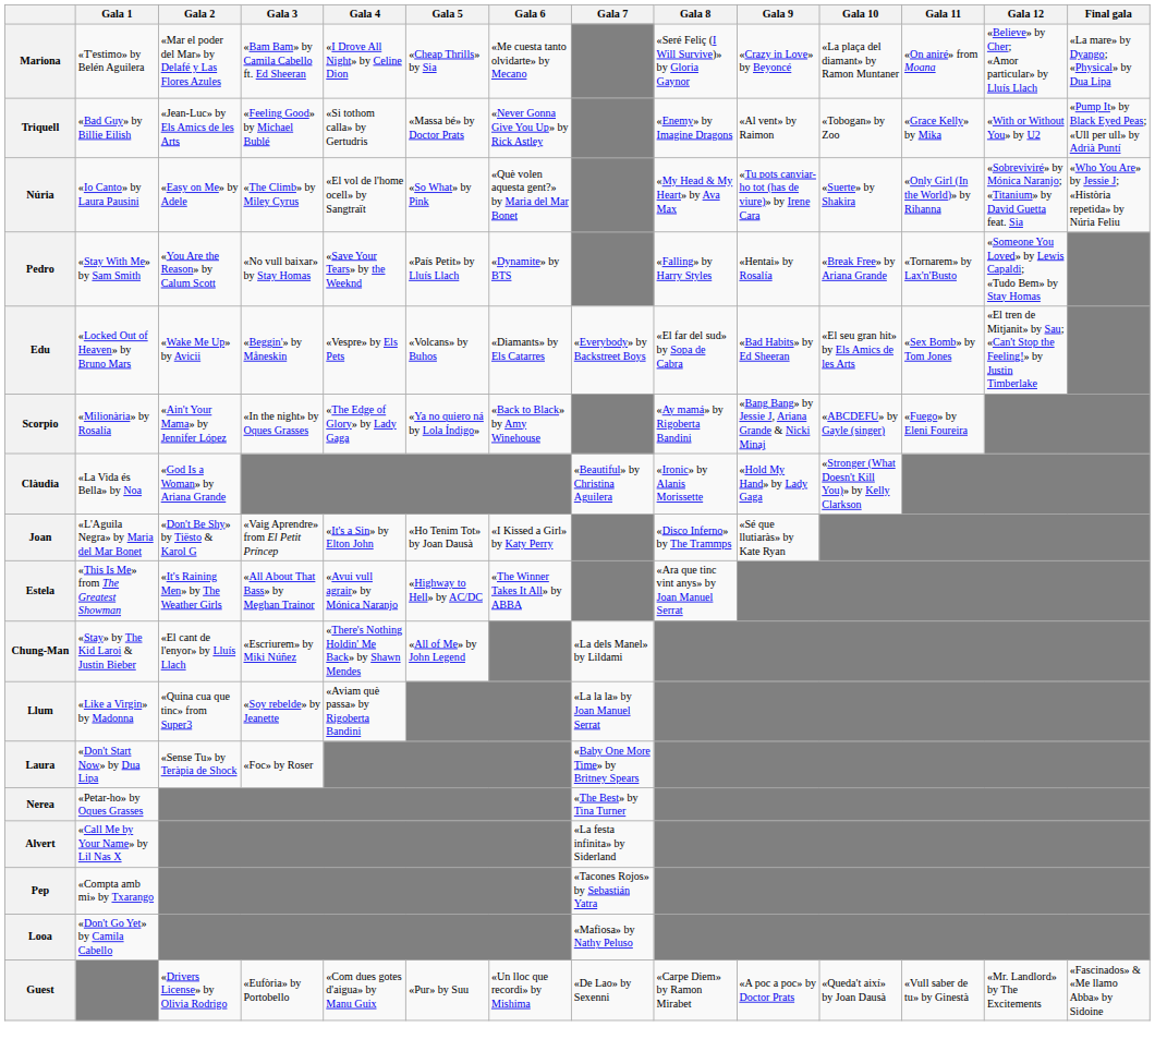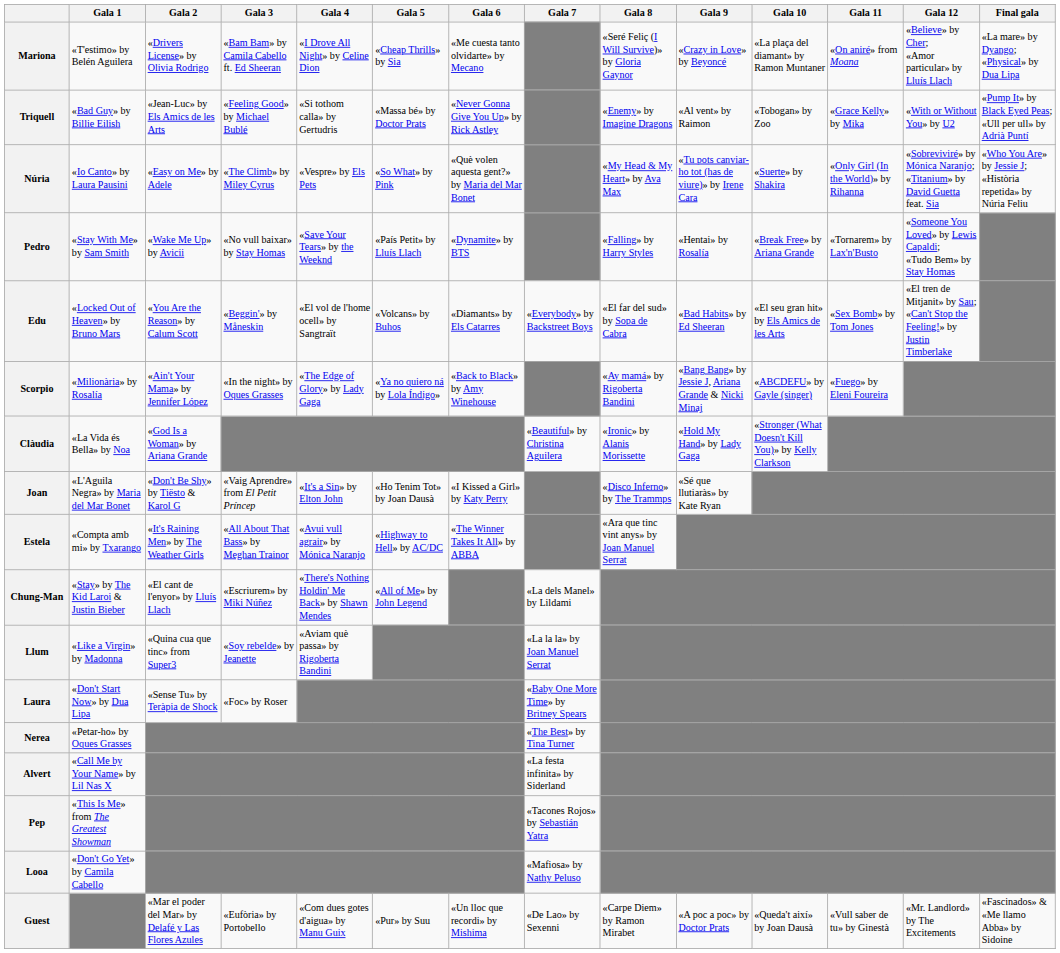Mariona | Gala 2: «Mar el poder del Mar» by Delafé y Las Flores Azules -> «Drivers License» by Olivia Rodrigo
Núria | Gala 4: «El vol de l'home ocell» by Sangtraït -> «Vespre» by Els Pets
Pedro | Gala 2: «You Are the Reason» by Calum Scott -> «Wake Me Up» by Avicii
Edu | Gala 2: «Wake Me Up» by Avicii -> «You Are the Reason» by Calum Scott
Edu | Gala 4: «Vespre» by Els Pets -> «El vol de l'home ocell» by Sangtraït
Estela | Gala 1: «This Is Me» from The Greatest Showman -> «Compta amb mi» by Txarango
Pep | Gala 1: «Compta amb mi» by Txarango -> «This Is Me» from The Greatest Showman
Guest | Gala 2: «Drivers License» by Olivia Rodrigo -> «Mar el poder del Mar» by Delafé y Las Flores Azules
